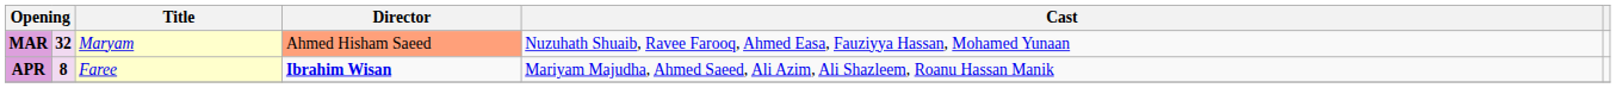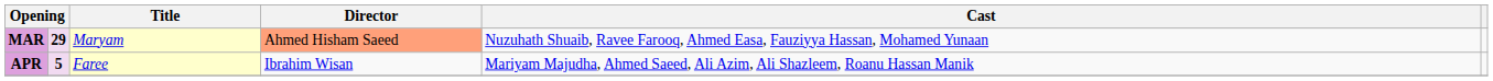MAR | column 2: 32 -> 29
APR | column 2: 8 -> 5
APR | Director: bold -> normal
